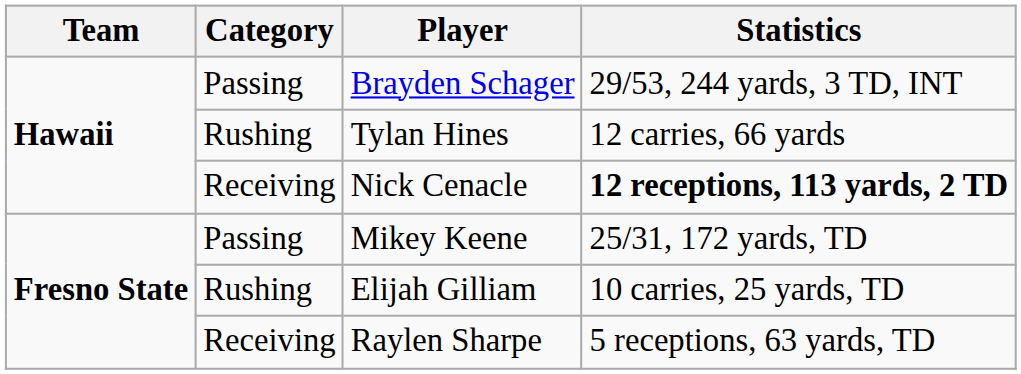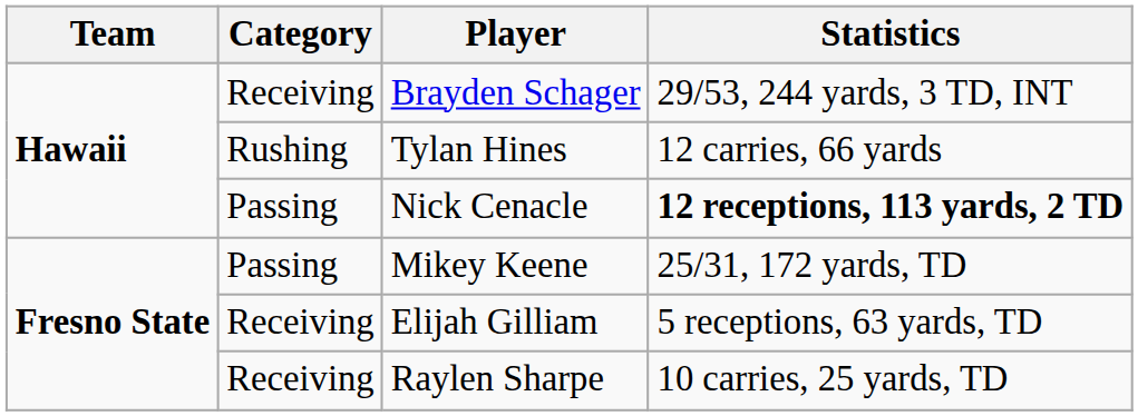Brayden Schager | Category: Passing -> Receiving
Nick Cenacle | Category: Receiving -> Passing
Elijah Gilliam | Category: Rushing -> Receiving
Elijah Gilliam | Statistics: 10 carries, 25 yards, TD -> 5 receptions, 63 yards, TD
Raylen Sharpe | Statistics: 5 receptions, 63 yards, TD -> 10 carries, 25 yards, TD
